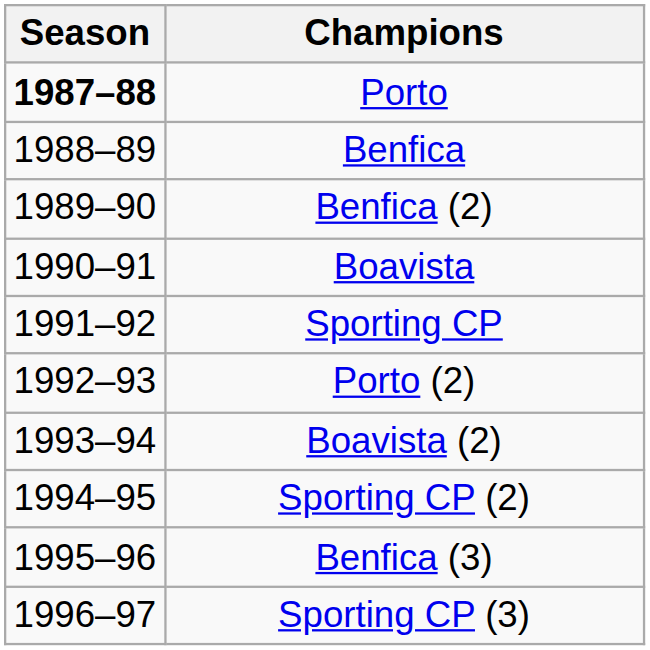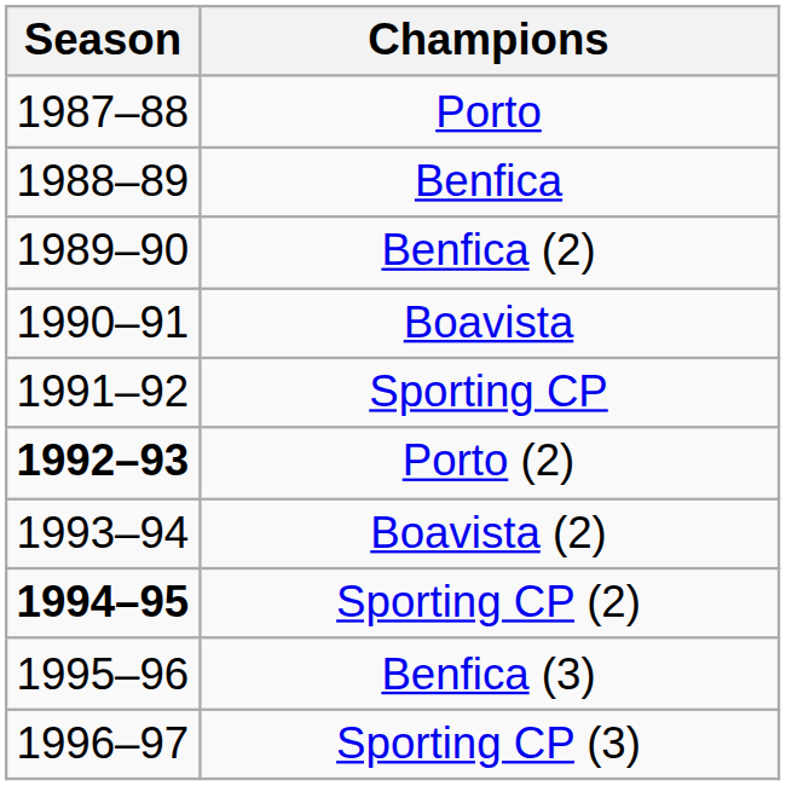Porto | Season: bold -> normal
Porto (2) | Season: normal -> bold
Sporting CP (2) | Season: normal -> bold
